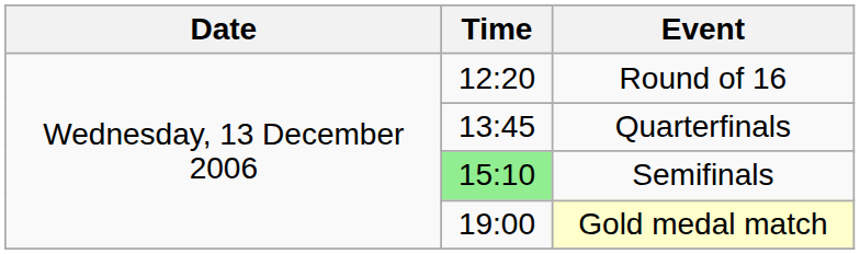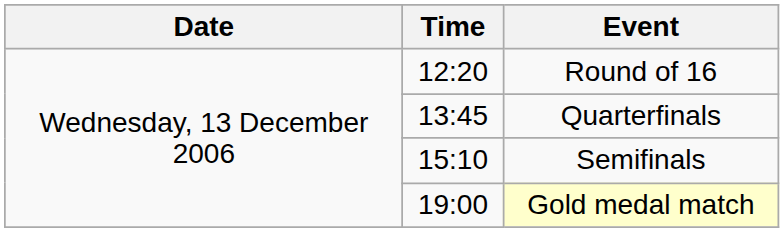Semifinals | Time: lightgreen background -> no background
